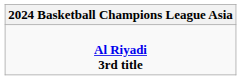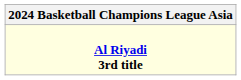row 2 | column 1: no background -> lightyellow background
